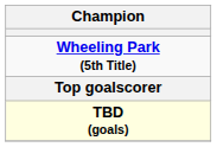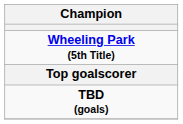row 5 | column 1: lightyellow background -> no background
